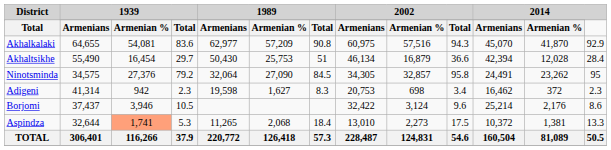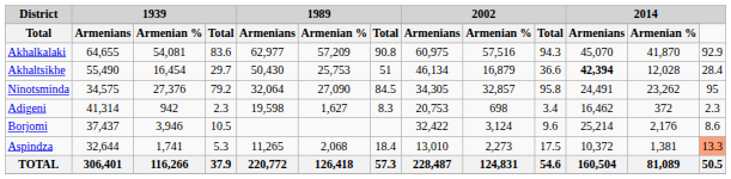Akhaltsikhe | column 11: normal -> bold
Aspindza | column 3: lightsalmon background -> no background
Aspindza | column 13: no background -> lightsalmon background
